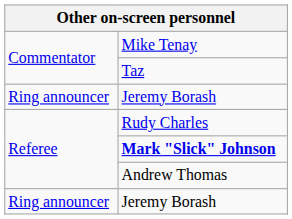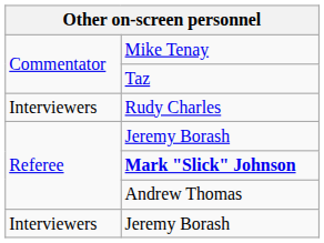row 4 | column 1: Ring announcer -> Interviewers
row 4 | column 2: Jeremy Borash -> Rudy Charles
row 5 | column 2: Rudy Charles -> Jeremy Borash
row 8 | column 1: Ring announcer -> Interviewers
